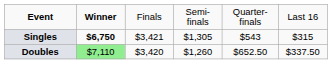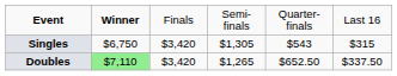Singles | column 2: bold -> normal
Singles | column 3: $3,421 -> $3,420
Doubles | column 4: $1,260 -> $1,265
